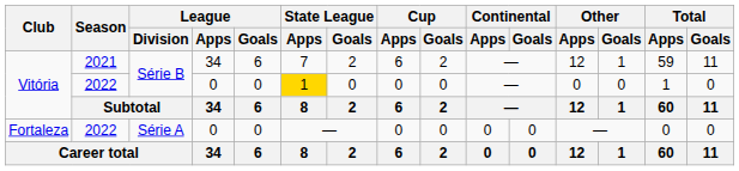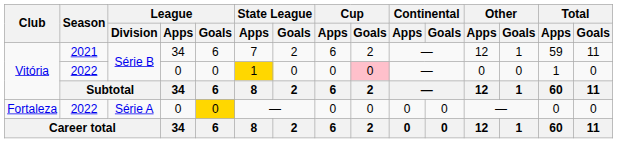Vitória / 2022 | Cup / Goals: no background -> pink background
Fortaleza | League / Goals: no background -> gold background
